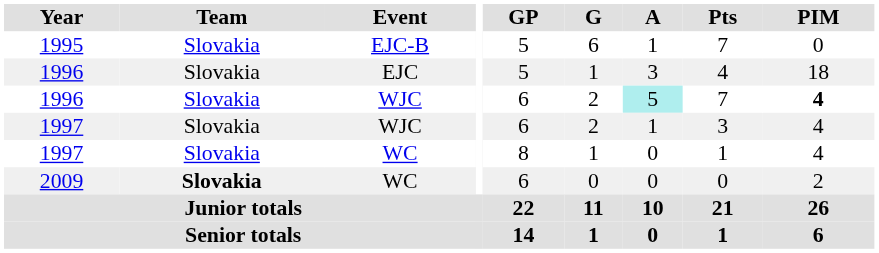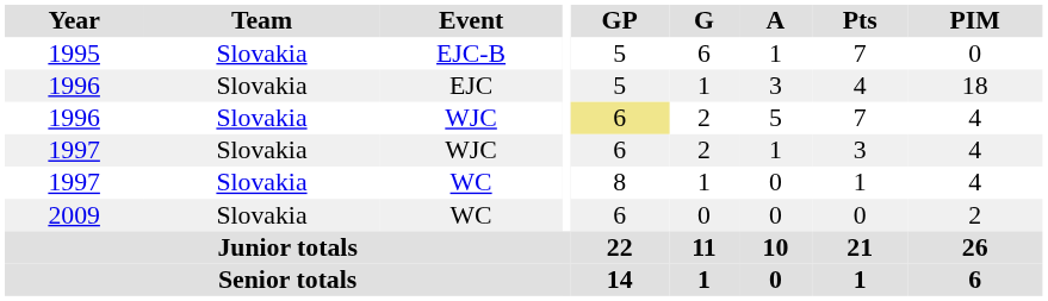1996 / WJC | GP: no background -> khaki background
1996 / WJC | A: paleturquoise background -> no background
1996 / WJC | PIM: bold -> normal
2009 | Team: bold -> normal
